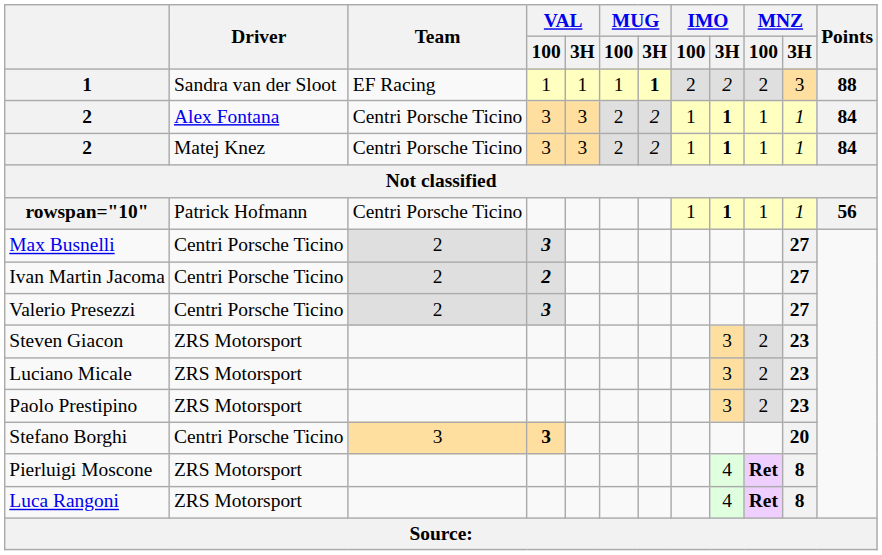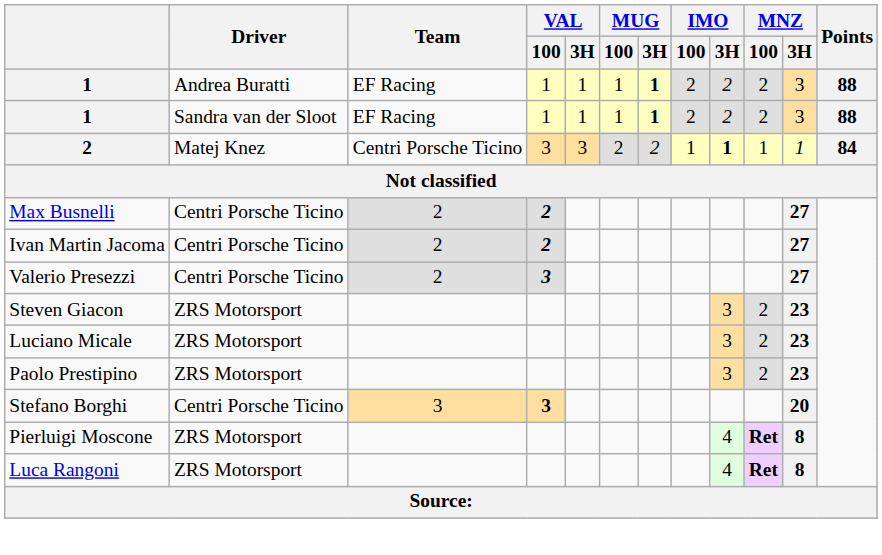+ row: 1 | Andrea Buratti | EF Racing | 1 | 1 | 1 | 1 | 2 | 2 | 2 | 3 | 88
- row: 2 | Alex Fontana | Centri Porsche Ticino | 3 | 3 | 2 | 2 | 1 | 1 | 1 | 1 | 84
- row: rowspan="10" | Patrick Hofmann | Centri Porsche Ticino | 1 | 1 | 1 | 1 | 56
Max Busnelli | VAL / 100: 3 -> 2
